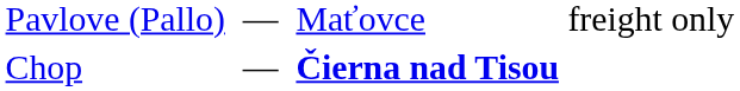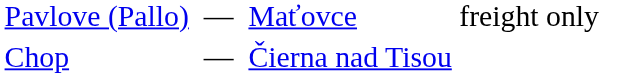Chop | column 3: bold -> normal
